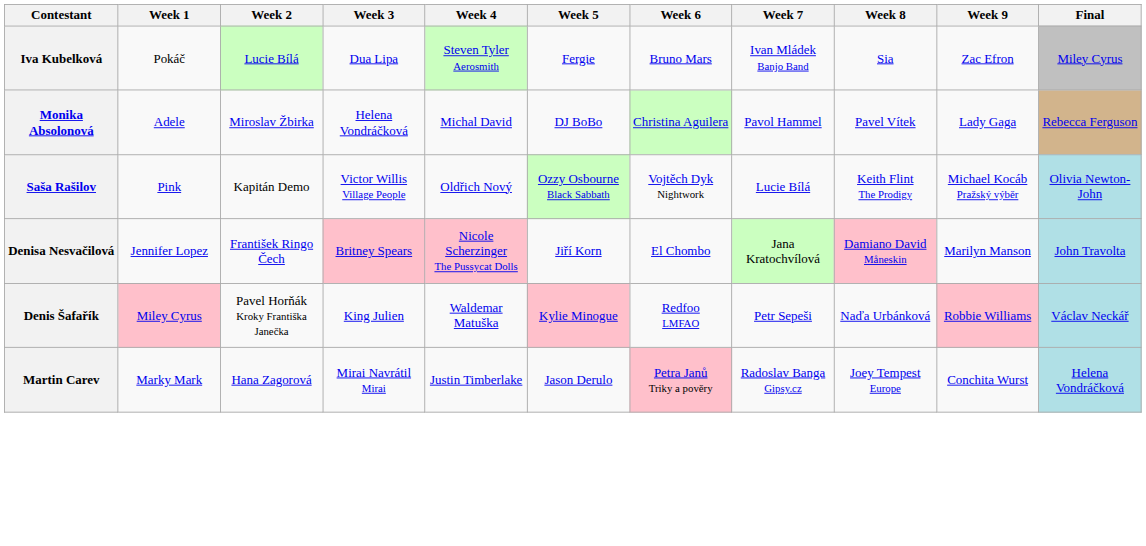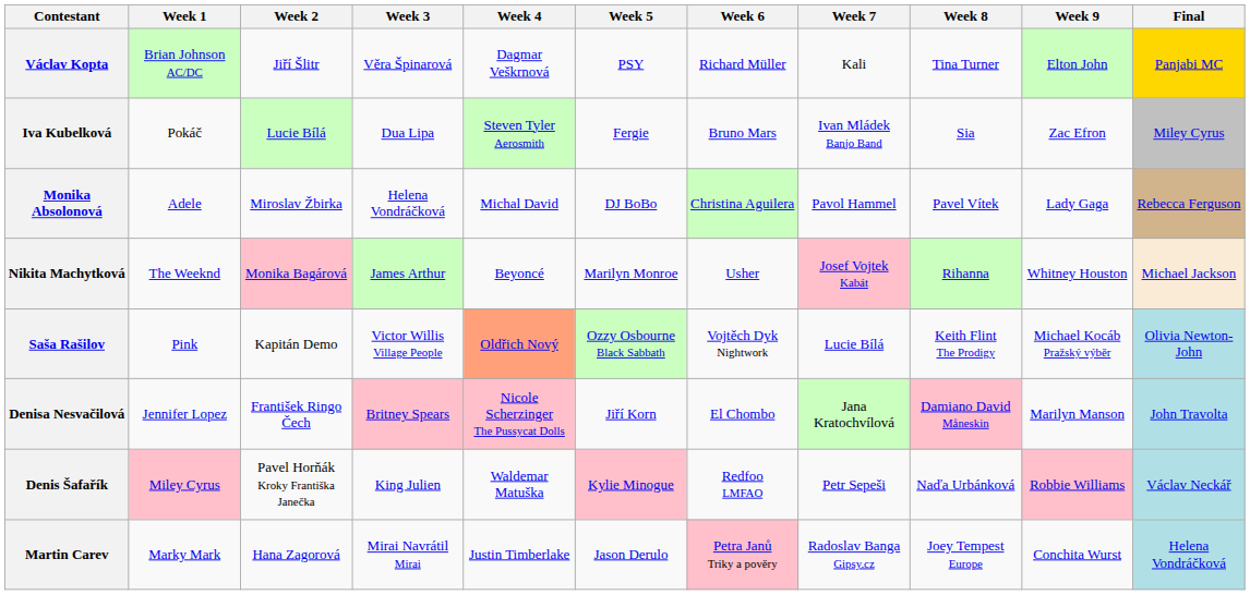+ row: Václav Kopta | Brian Johnson AC/DC | Jiří Šlitr | Věra Špinarová | Dagmar Veškrnová | PSY | Richard Müller | Kali | Tina Turner | Elton John | Panjabi MC
+ row: Nikita Machytková | The Weeknd | Monika Bagárová | James Arthur | Beyoncé | Marilyn Monroe | Usher | Josef Vojtek Kabát | Rihanna | Whitney Houston | Michael Jackson
Saša Rašilov | Week 4: no background -> lightsalmon background
